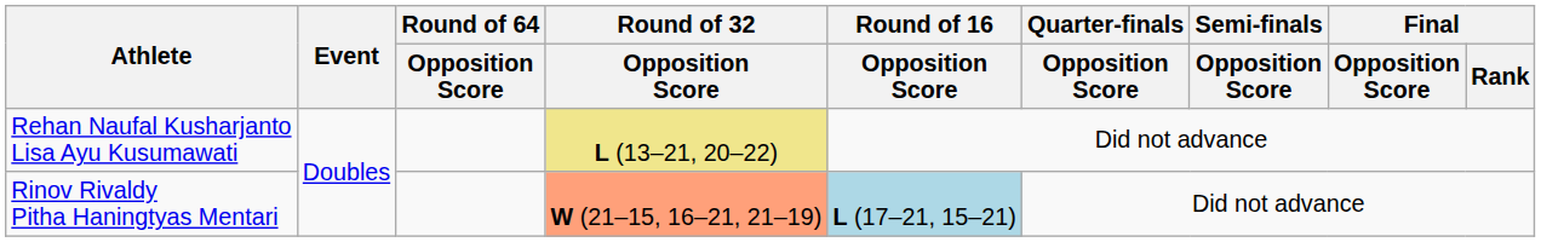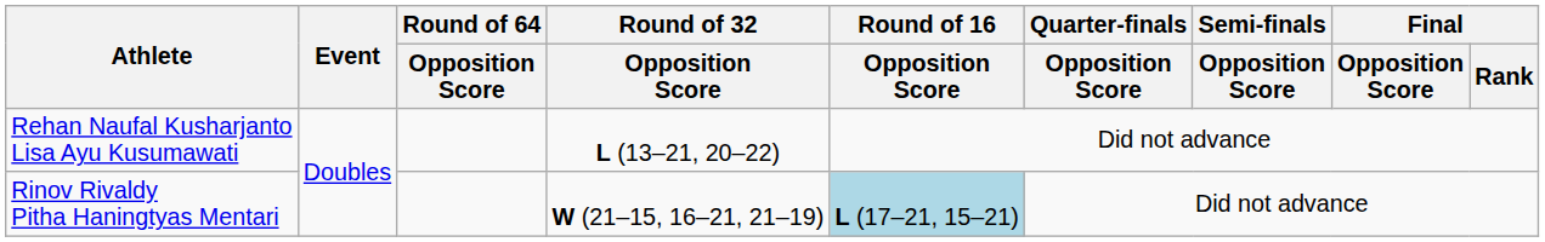Rehan Naufal Kusharjanto Lisa Ayu Kusumawati | Round of 32 / Opposition Score: khaki background -> no background
Rinov Rivaldy Pitha Haningtyas Mentari | Round of 32 / Opposition Score: lightsalmon background -> no background
